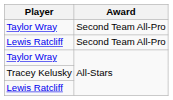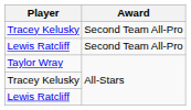row 2 | Player: Taylor Wray -> Tracey Kelusky
